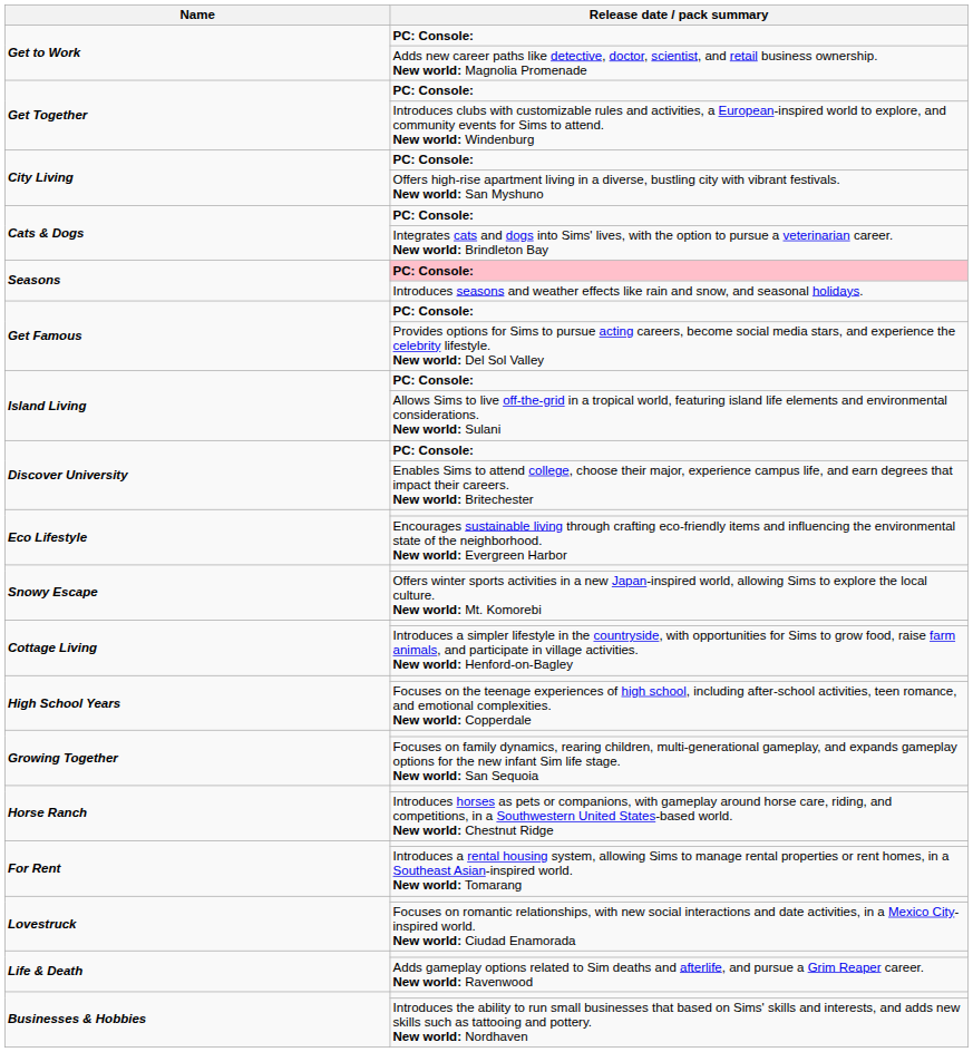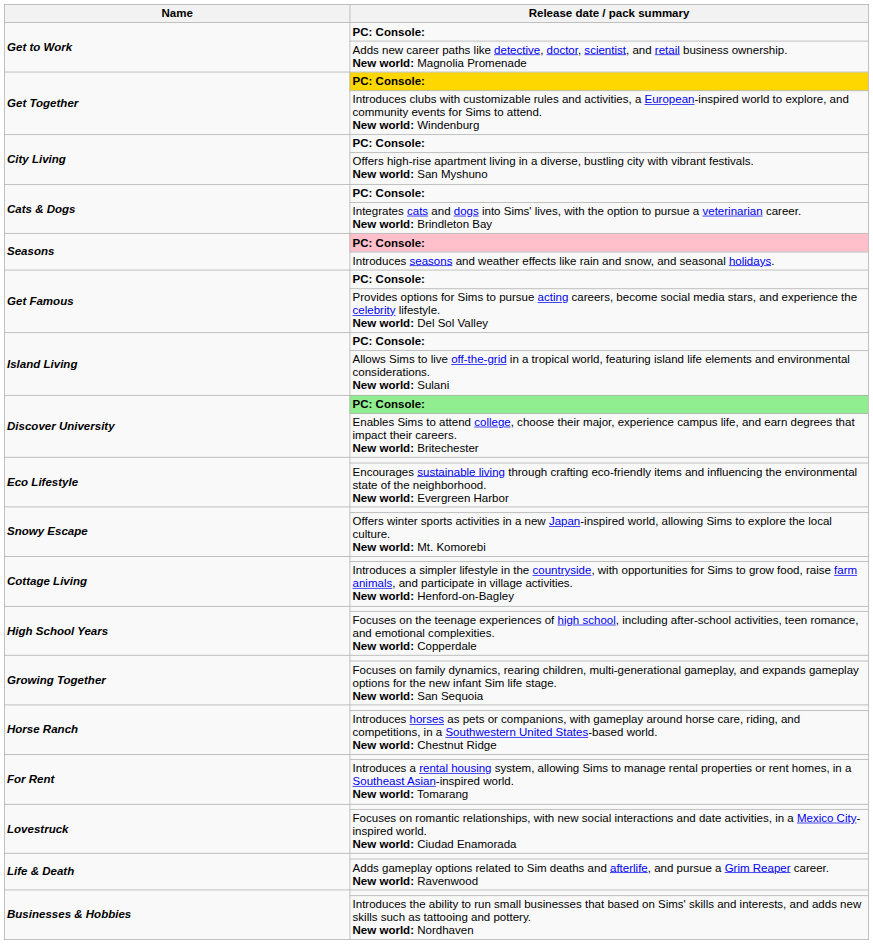row 4 | Release date / pack summary: no background -> gold background
row 16 | Release date / pack summary: no background -> lightgreen background
